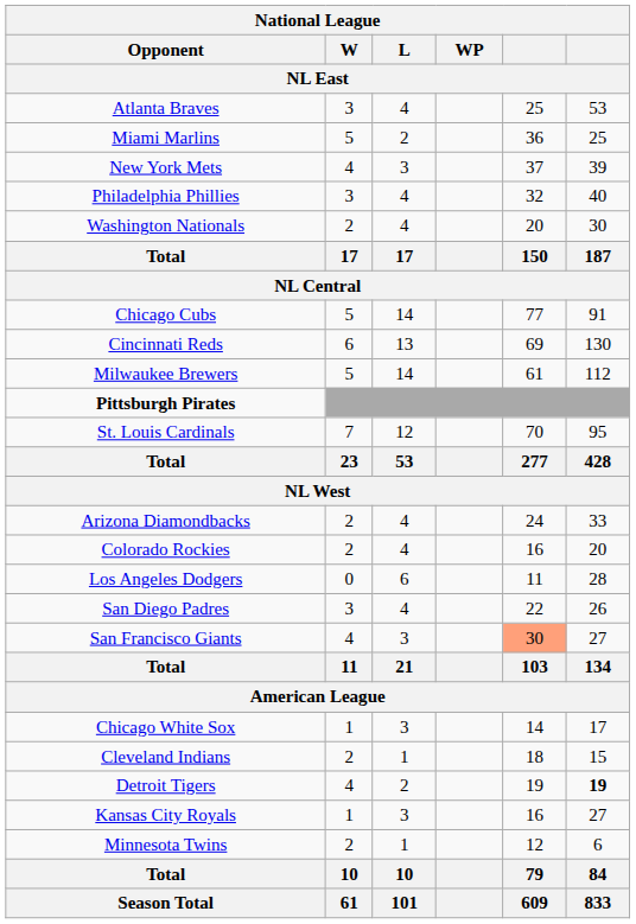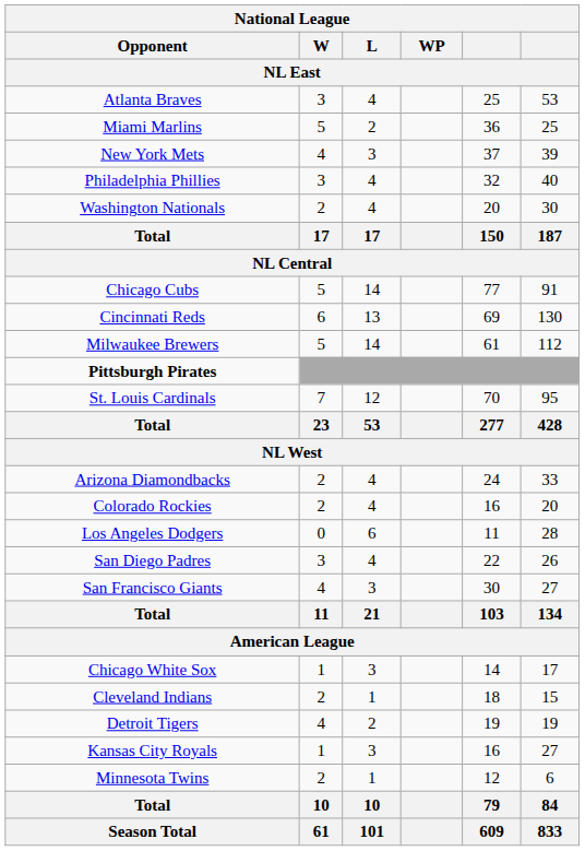San Francisco Giants | column 5: lightsalmon background -> no background
Detroit Tigers | column 6: bold -> normal
